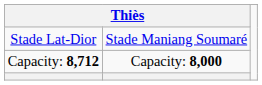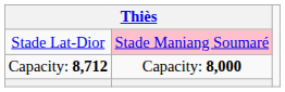Stade Lat-Dior | column 2: no background -> pink background
